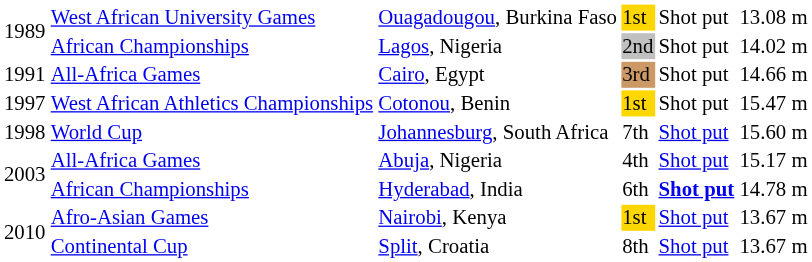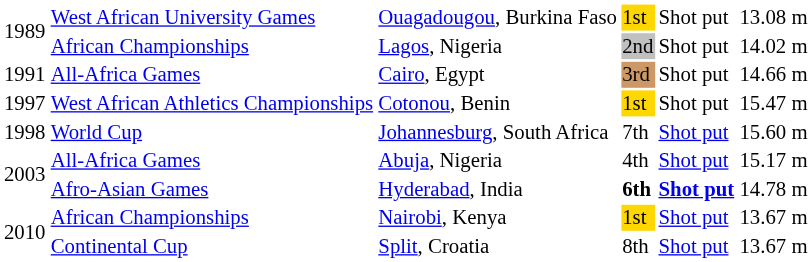Hyderabad, India | column 2: African Championships -> Afro-Asian Games
Hyderabad, India | column 4: normal -> bold
Nairobi, Kenya | column 2: Afro-Asian Games -> African Championships
